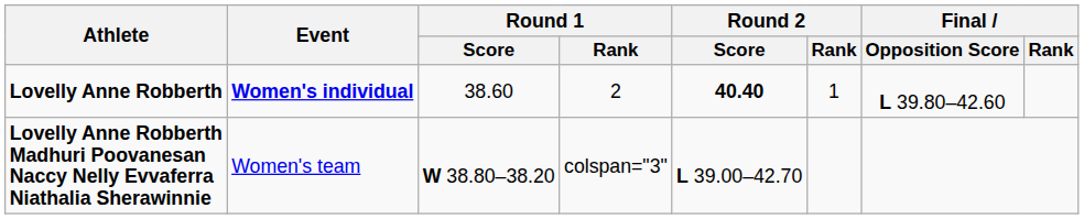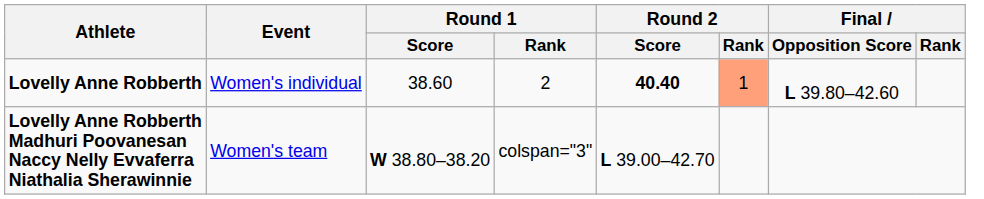Lovelly Anne Robberth | Event: bold -> normal
Lovelly Anne Robberth | Round 2 / Rank: no background -> lightsalmon background
